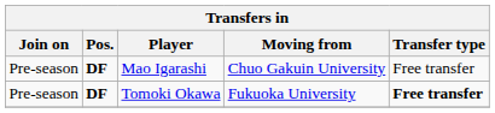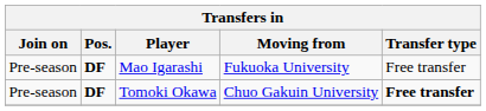Mao Igarashi | Moving from: Chuo Gakuin University -> Fukuoka University
Tomoki Okawa | Moving from: Fukuoka University -> Chuo Gakuin University
